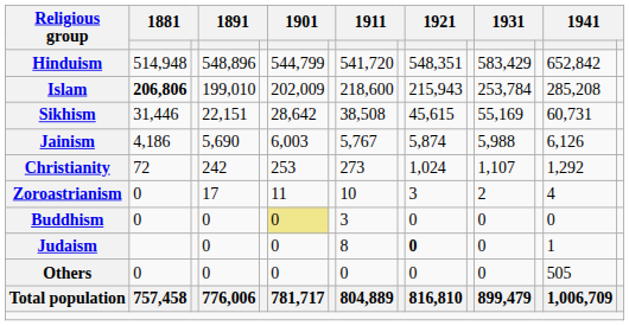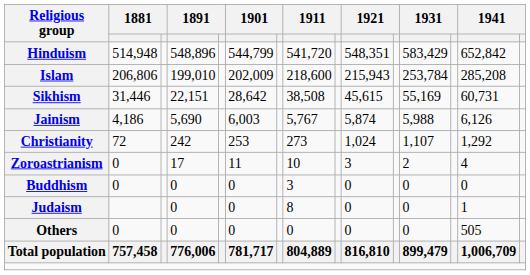Islam | column 2: bold -> normal
Buddhism | column 6: khaki background -> no background
Judaism | column 10: bold -> normal
